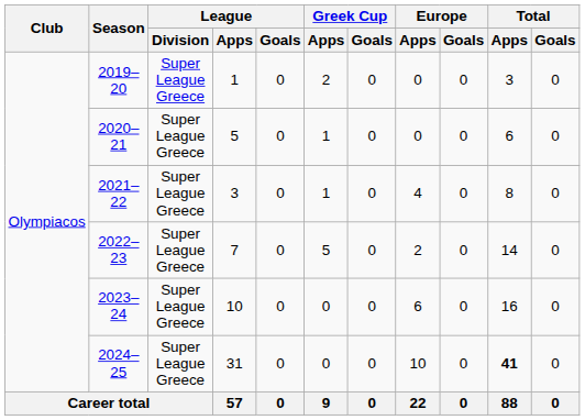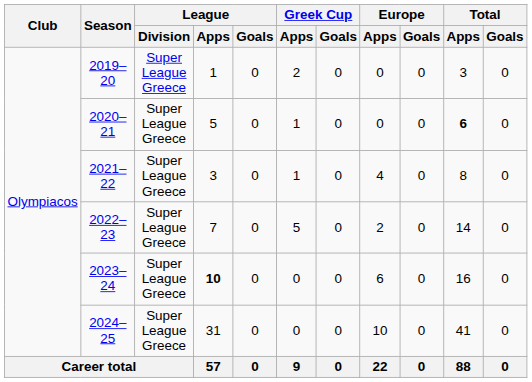2020–21 | Total / Apps: normal -> bold
2023–24 | League / Apps: normal -> bold
2024–25 | Total / Apps: bold -> normal
